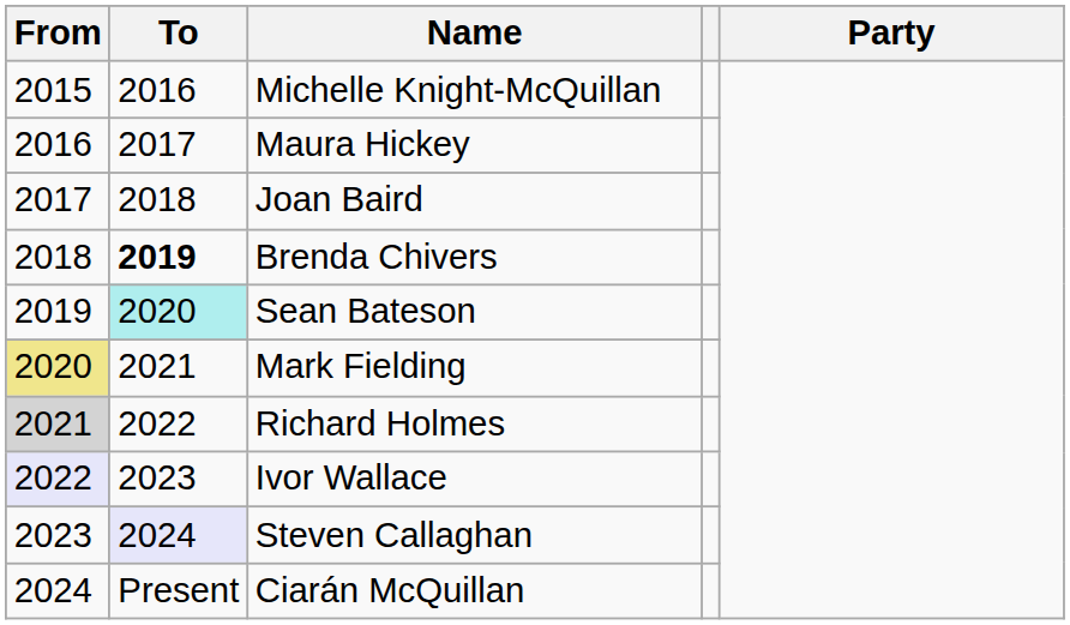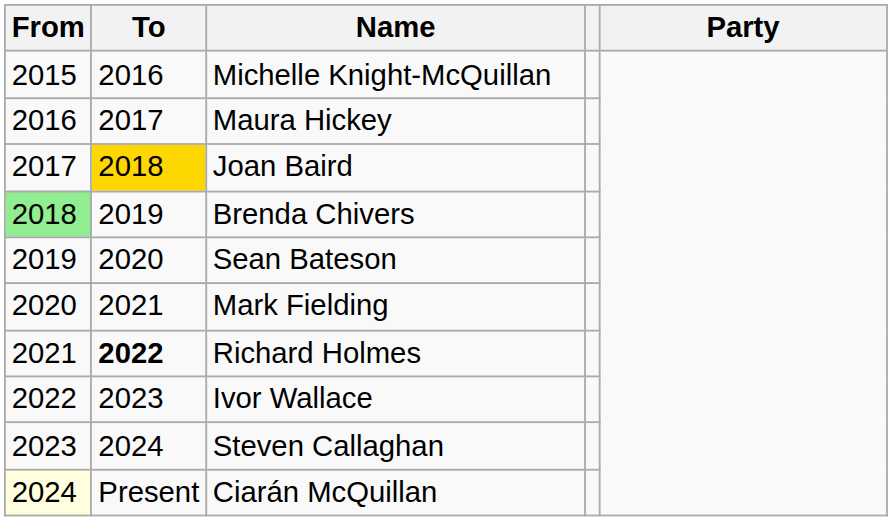Joan Baird | To: no background -> gold background
Brenda Chivers | From: no background -> lightgreen background
Brenda Chivers | To: bold -> normal
Sean Bateson | To: paleturquoise background -> no background
Mark Fielding | From: khaki background -> no background
Richard Holmes | From: lightgrey background -> no background
Richard Holmes | To: normal -> bold
Ivor Wallace | From: lavender background -> no background
Steven Callaghan | To: lavender background -> no background
Ciarán McQuillan | From: no background -> lightyellow background
